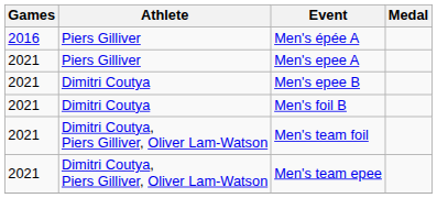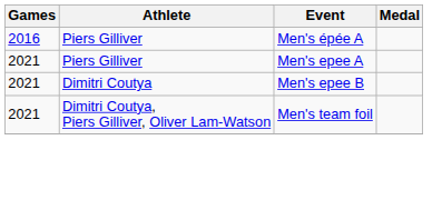- row: 2021 | Dimitri Coutya | Men's foil B
- row: 2021 | Dimitri Coutya, Piers Gilliver, Oliver Lam-Watson | Men's team epee
